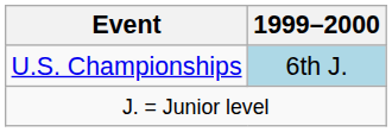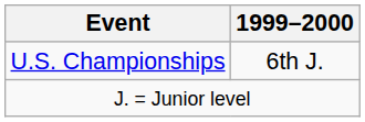U.S. Championships | 1999–2000: lightblue background -> no background
